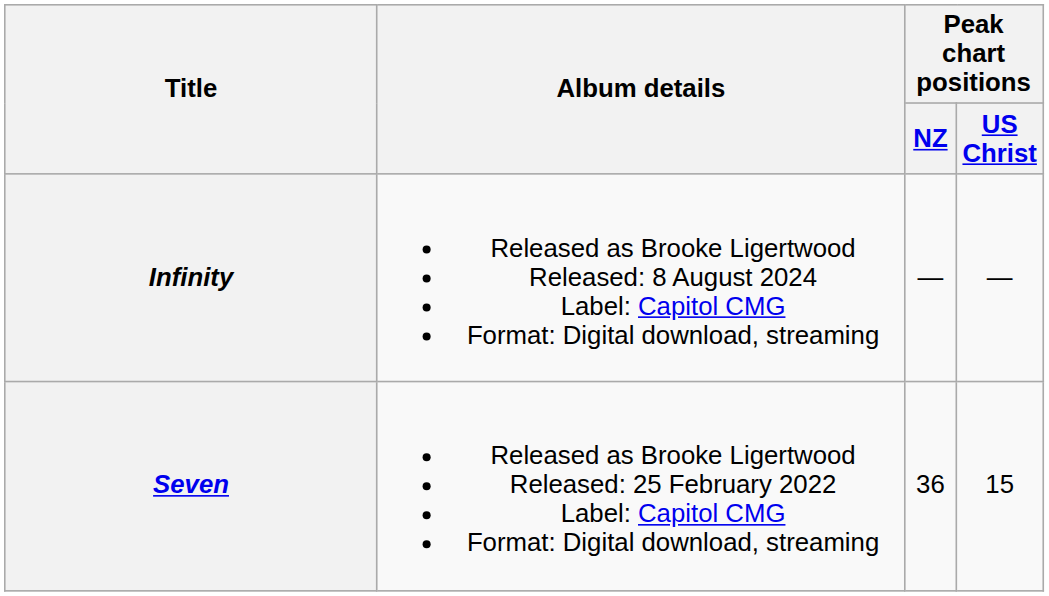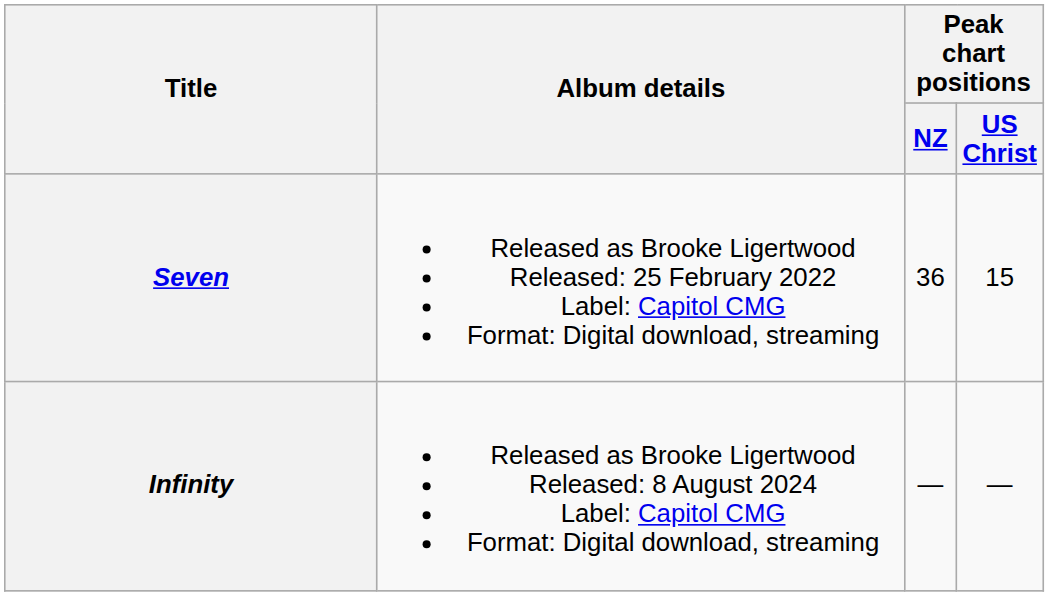rows swapped: Seven <-> Infinity
